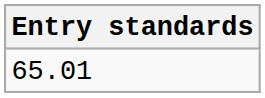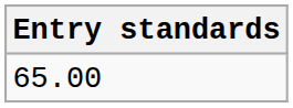row 2 | column 1: 65.01 -> 65.00
